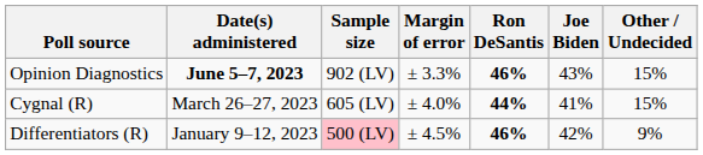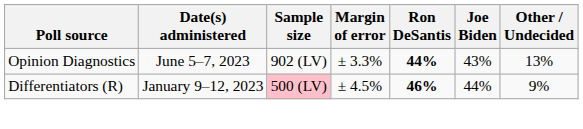Opinion Diagnostics | Date(s) administered: bold -> normal
Opinion Diagnostics | Ron DeSantis: 46% -> 44%
Opinion Diagnostics | Other / Undecided: 15% -> 13%
- row: Cygnal (R) | March 26–27, 2023 | 605 (LV) | ± 4.0% | 44% | 41% | 15%
Differentiators (R) | Joe Biden: 42% -> 44%
